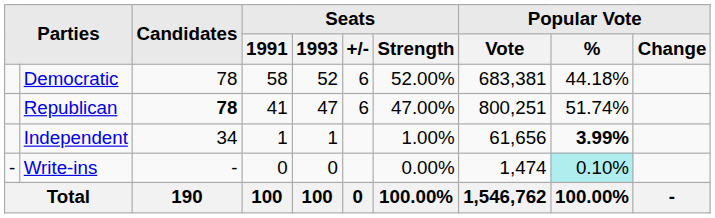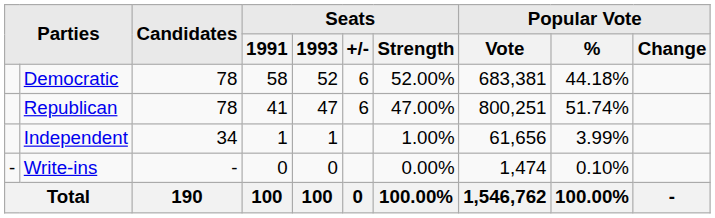Republican | Candidates: bold -> normal
Independent | Popular Vote / %: bold -> normal
Write-ins | Popular Vote / %: paleturquoise background -> no background
